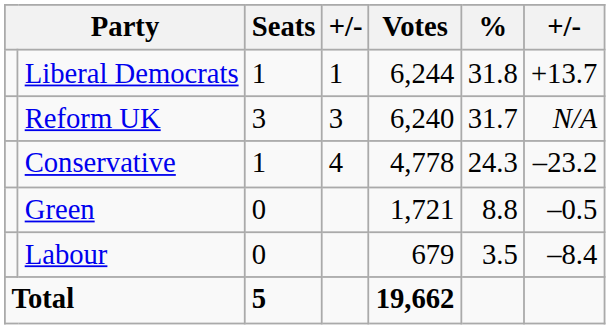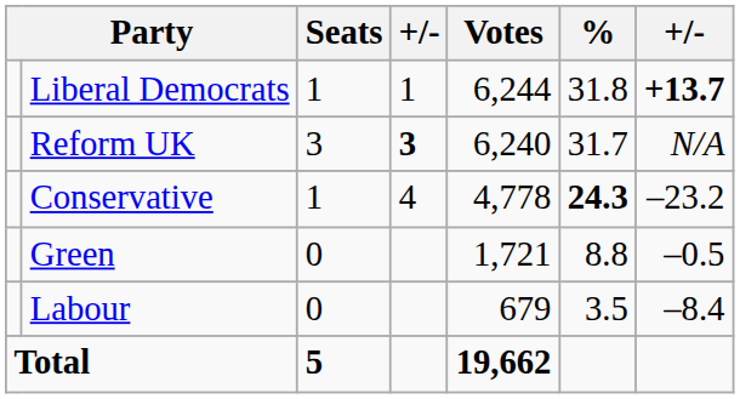Liberal Democrats | column 7: normal -> bold
Reform UK | column 4: normal -> bold
Conservative | %: normal -> bold
